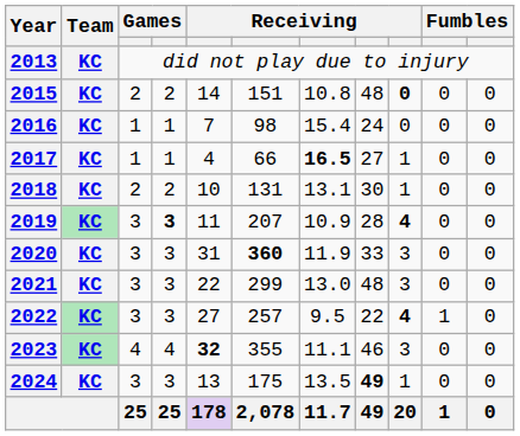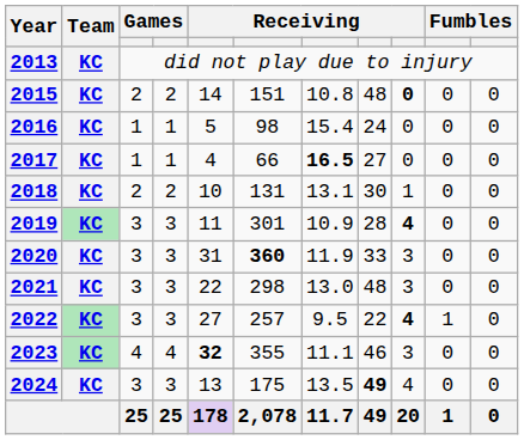2016 | column 5: 7 -> 5
2017 | column 9: 1 -> 0
2019 | column 4: bold -> normal
2019 | column 6: 207 -> 301
2021 | column 6: 299 -> 298
2024 | column 9: 1 -> 4
